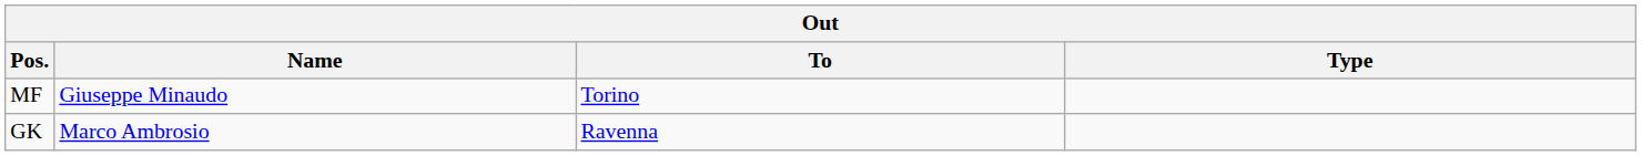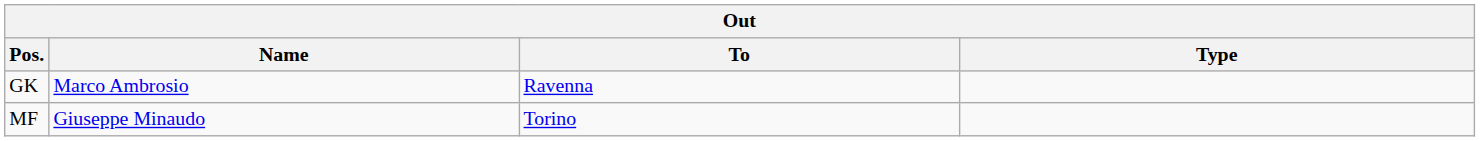rows swapped: GK <-> MF
